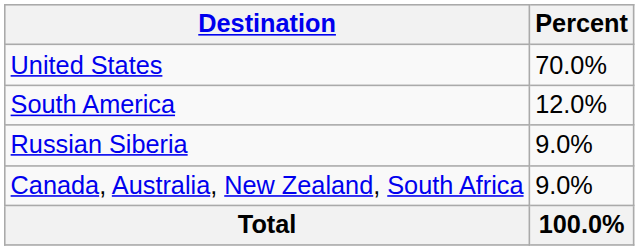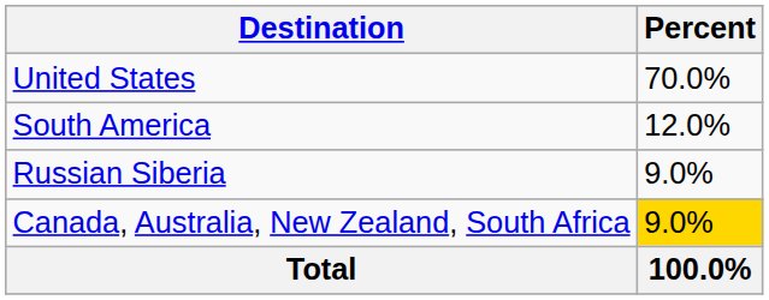Canada, Australia, New Zealand, South Africa | Percent: no background -> gold background
